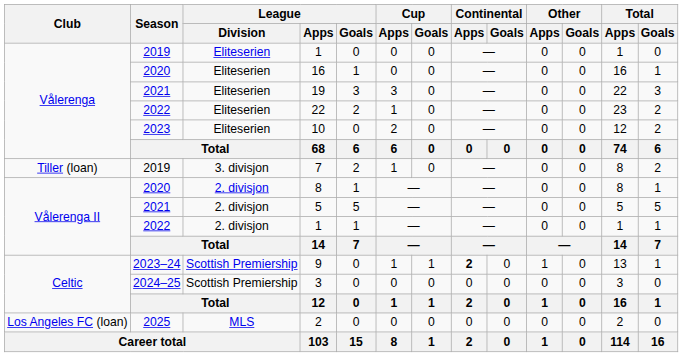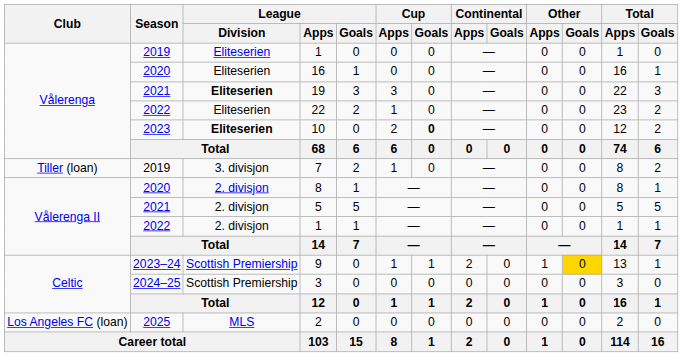19 | League / Division: normal -> bold
10 | League / Division: normal -> bold
10 | Cup / Goals: normal -> bold
9 | Continental / Apps: bold -> normal
9 | Other / Goals: no background -> gold background
